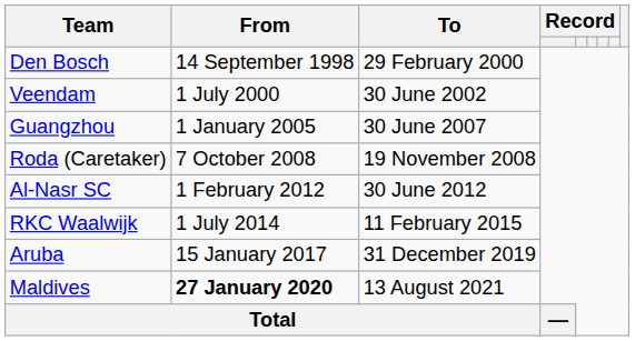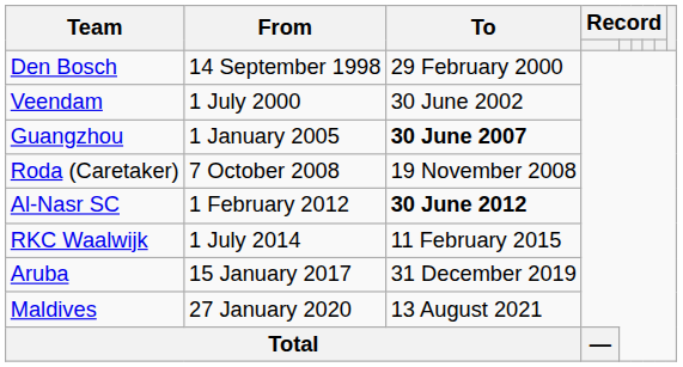Guangzhou | To: normal -> bold
Al-Nasr SC | To: normal -> bold
Maldives | From: bold -> normal
